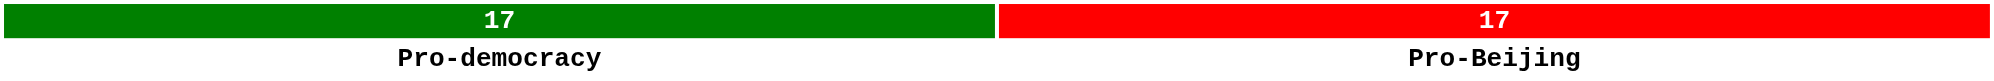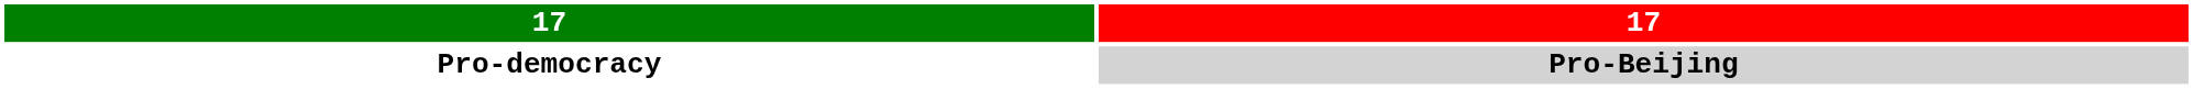Pro-democracy | column 2: no background -> lightgrey background
